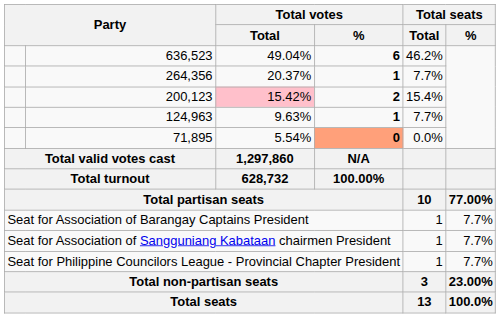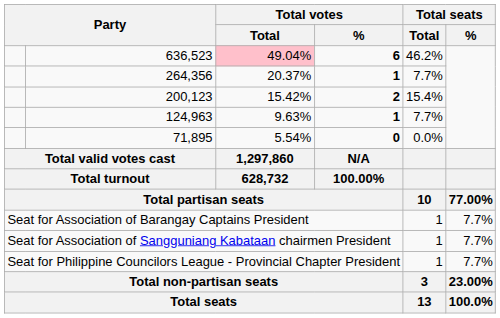636,523 | Total votes / Total: no background -> pink background
200,123 | Total votes / Total: pink background -> no background
71,895 | Total votes / %: lightsalmon background -> no background
